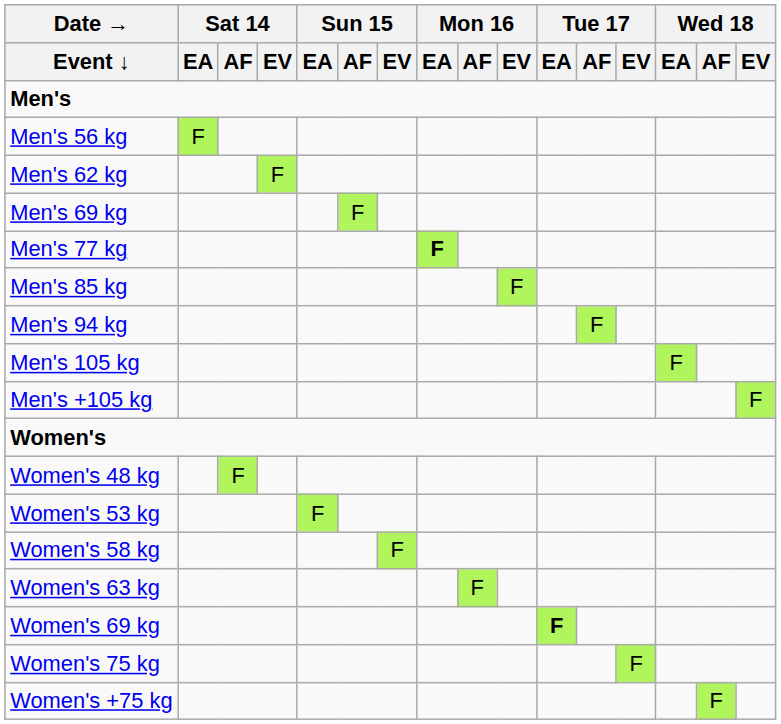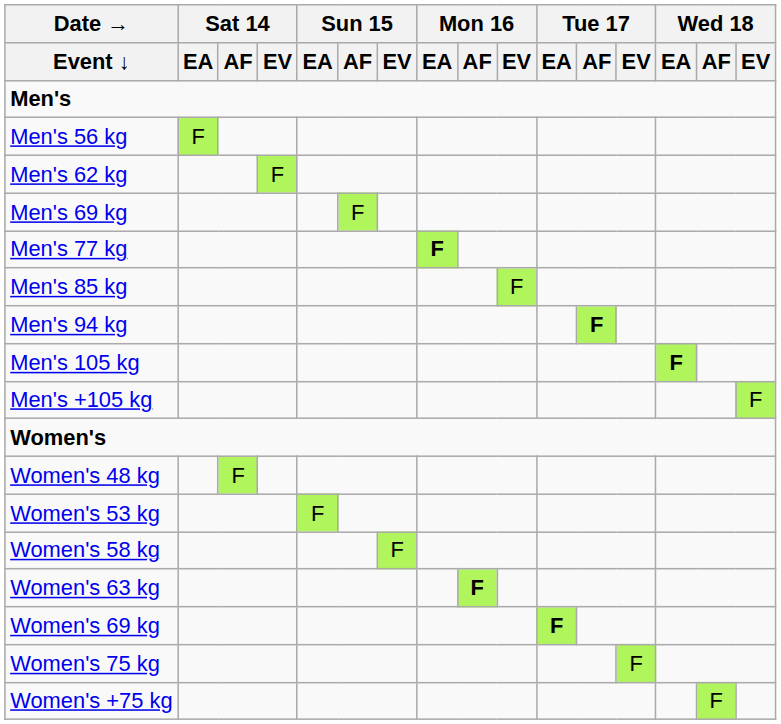Men's 94 kg | Tue 17 / AF: normal -> bold
Men's 105 kg | Wed 18 / EA: normal -> bold
Women's 63 kg | Mon 16 / AF: normal -> bold
